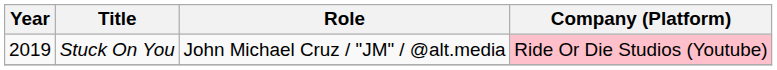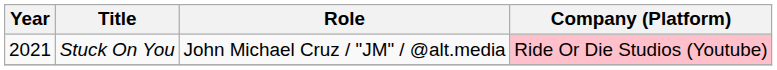Stuck On You | Year: 2019 -> 2021
